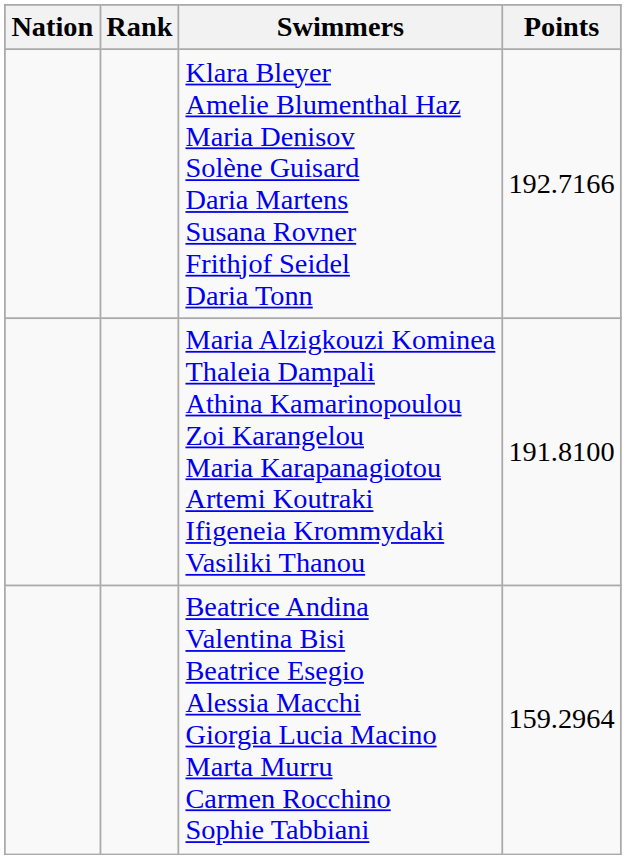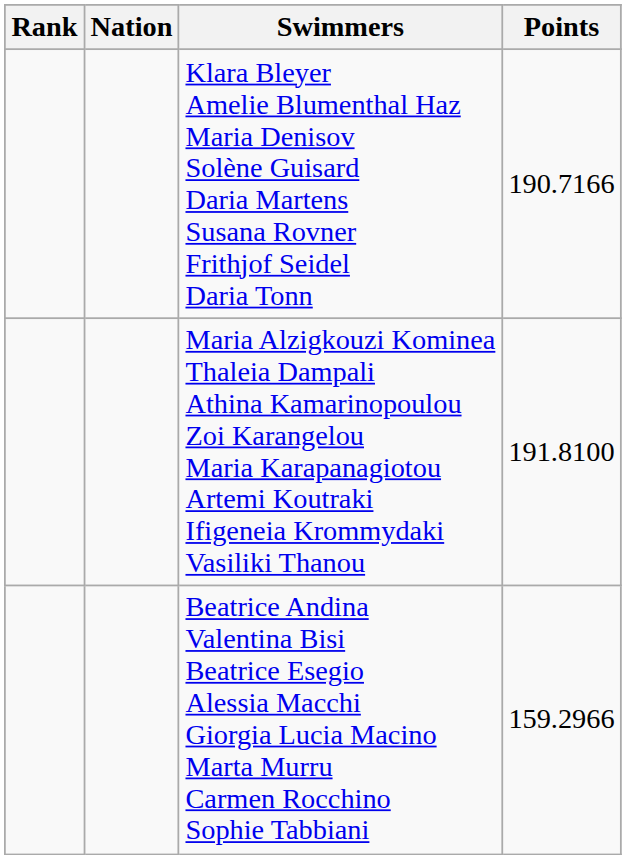columns swapped: Rank <-> Nation
row 2 | Points: 192.7166 -> 190.7166
row 4 | Points: 159.2964 -> 159.2966
